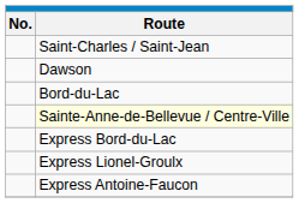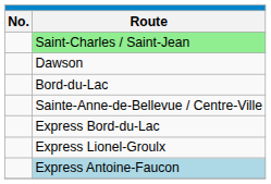Saint-Charles / Saint-Jean | Route: no background -> lightgreen background
Sainte-Anne-de-Bellevue / Centre-Ville | Route: lightyellow background -> no background
Express Antoine-Faucon | Route: no background -> lightblue background
